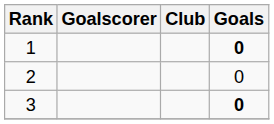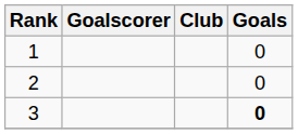1 | Goals: bold -> normal
